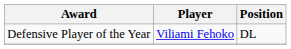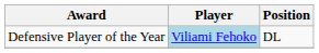Defensive Player of the Year | Player: no background -> lightblue background
